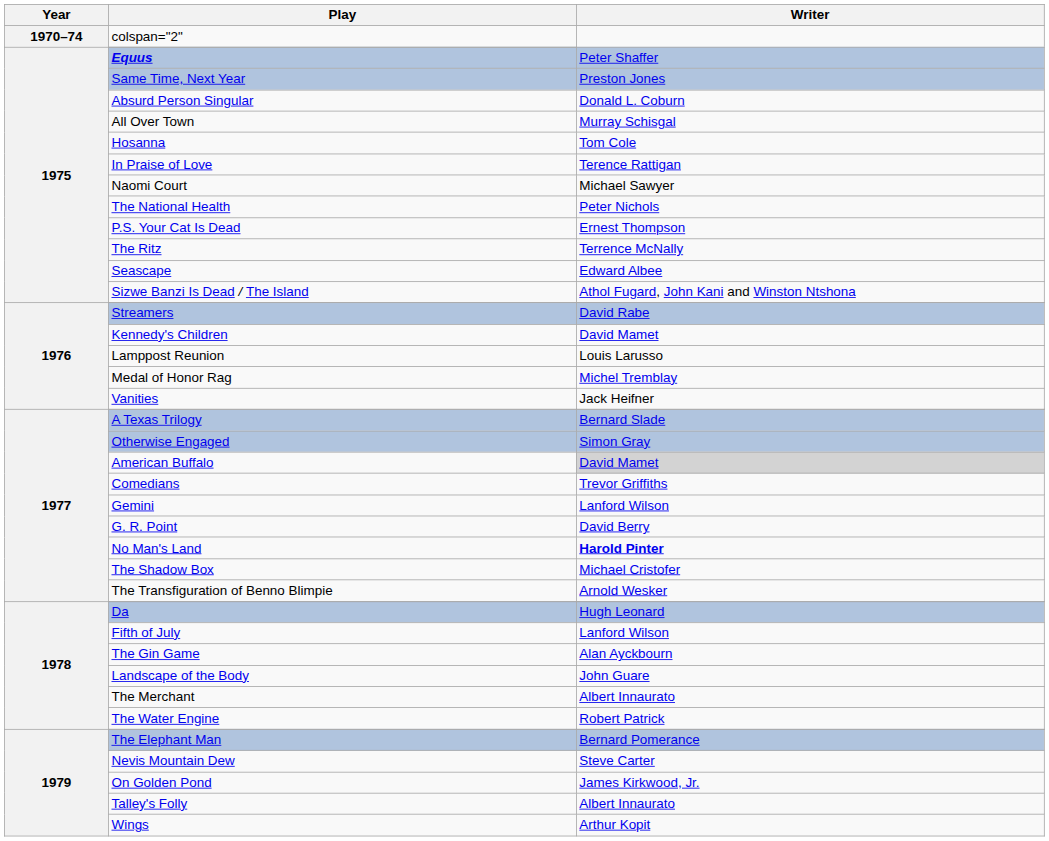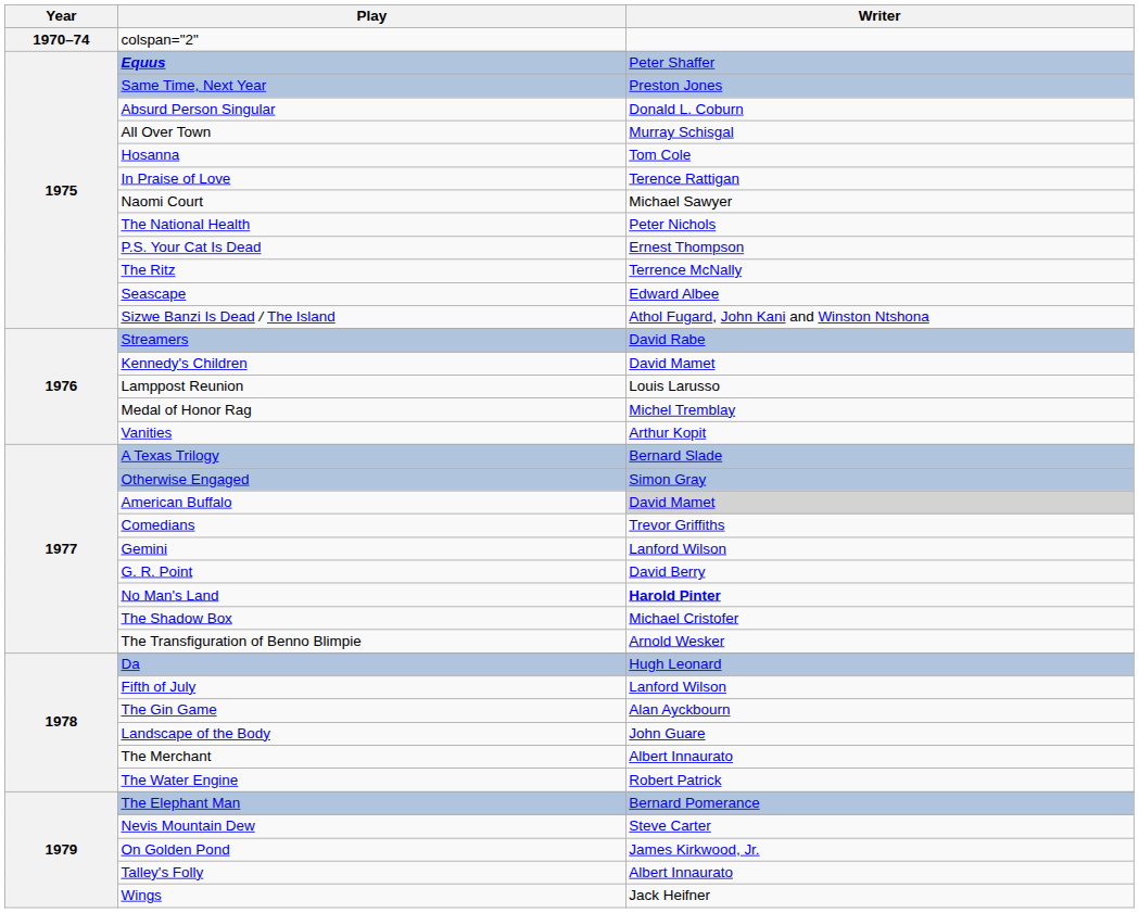Vanities | Writer: Jack Heifner -> Arthur Kopit
Wings | Writer: Arthur Kopit -> Jack Heifner
